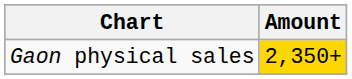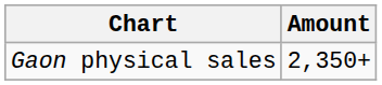Gaon physical sales | Amount: gold background -> no background
